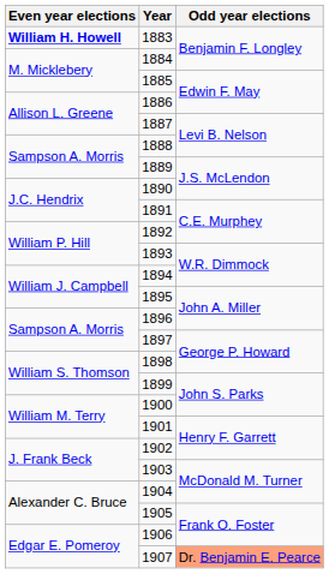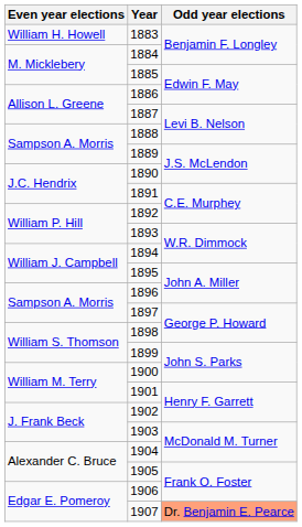1883 | Even year elections: bold -> normal
